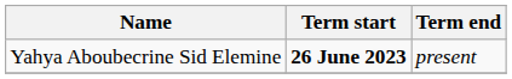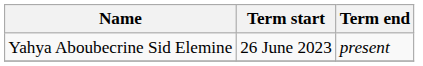Yahya Aboubecrine Sid Elemine | Term start: bold -> normal
